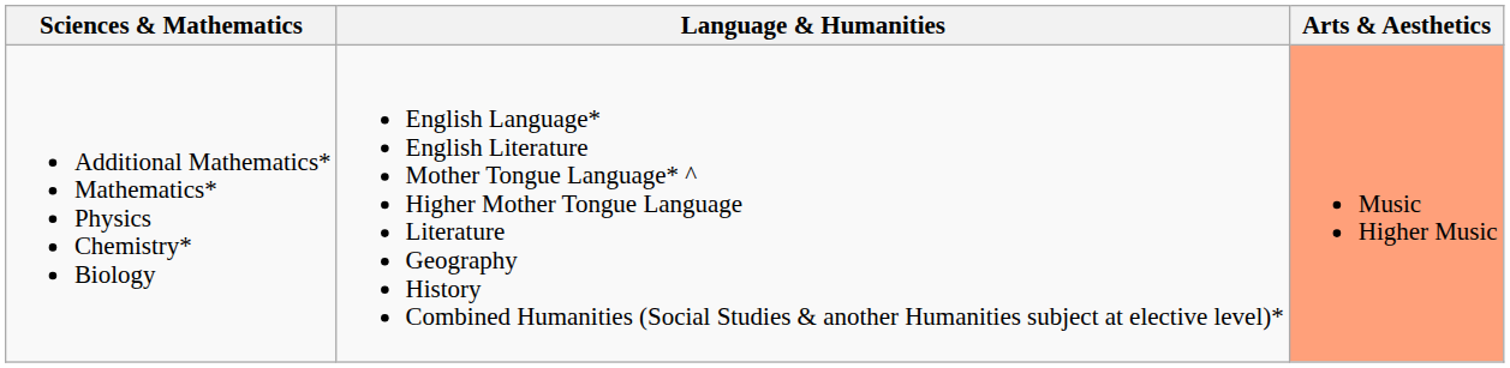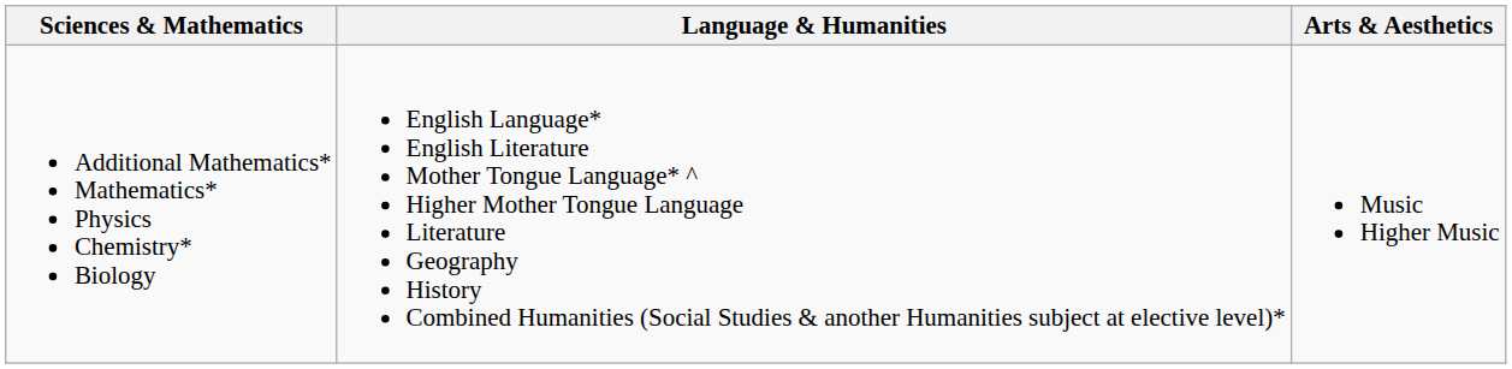row 2 | Arts & Aesthetics: lightsalmon background -> no background
